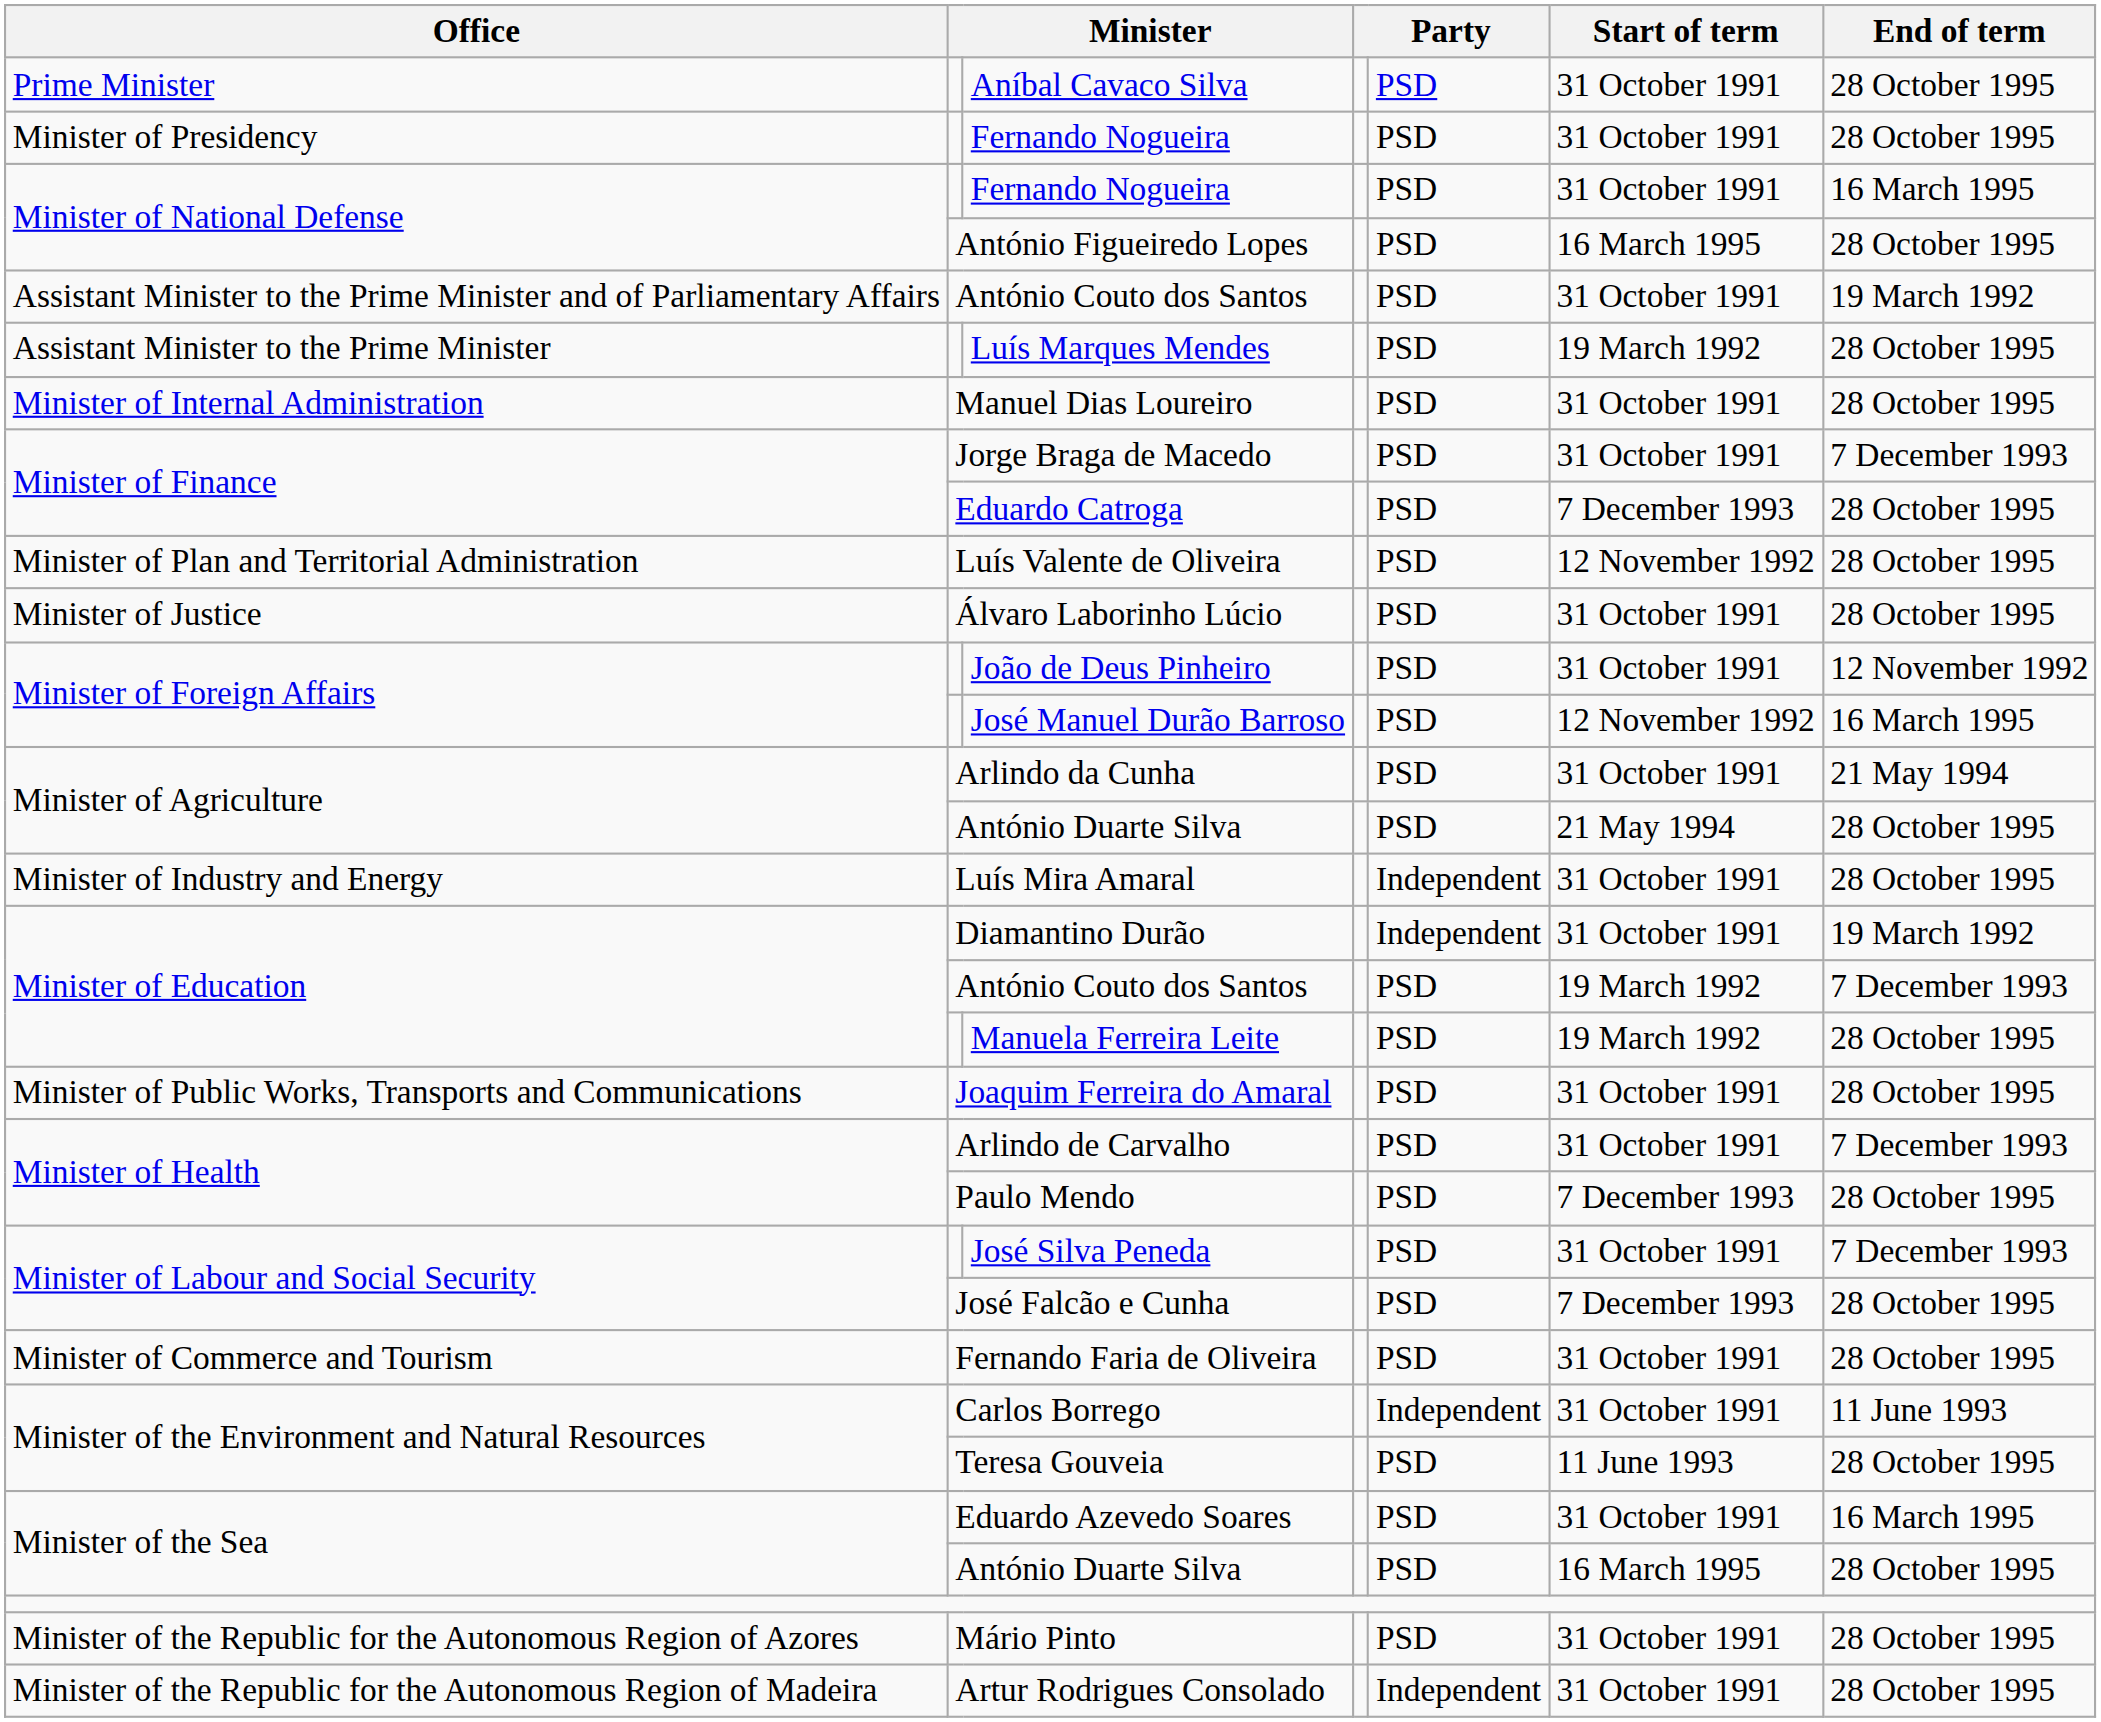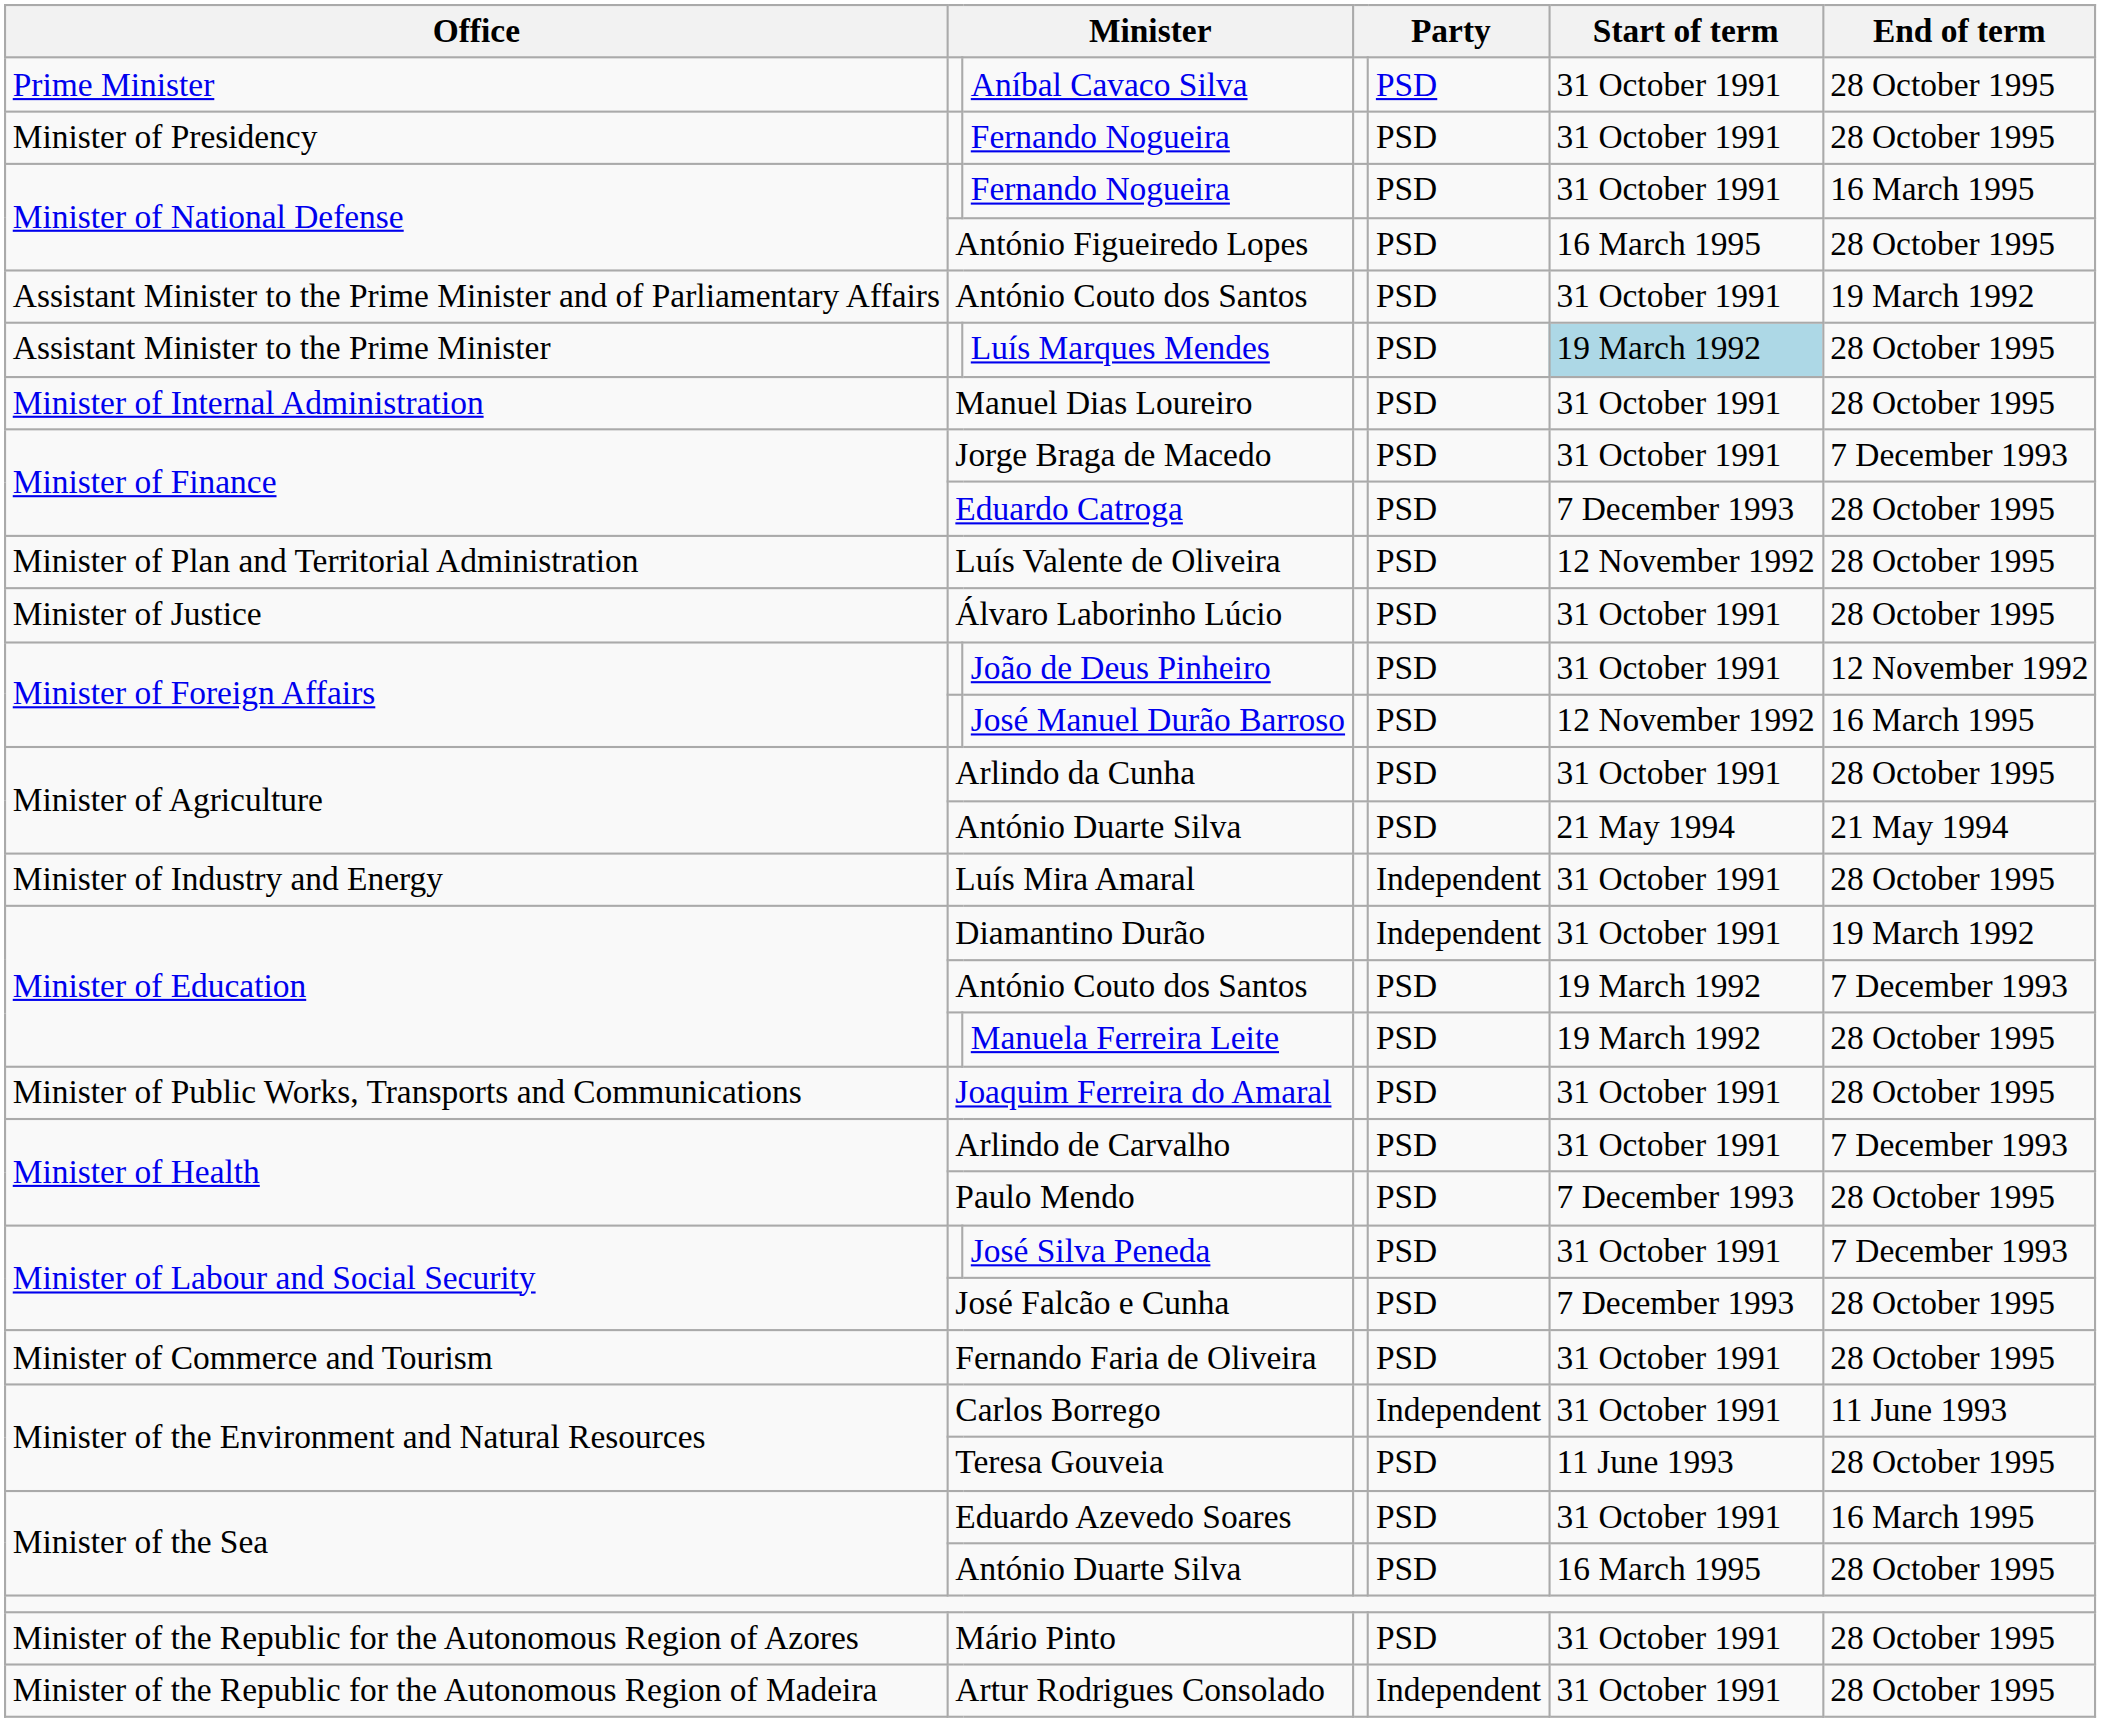Luís Marques Mendes | Start of term: no background -> lightblue background
Arlindo da Cunha | End of term: 21 May 1994 -> 28 October 1995
Minister of Agriculture / António Duarte Silva | End of term: 28 October 1995 -> 21 May 1994
